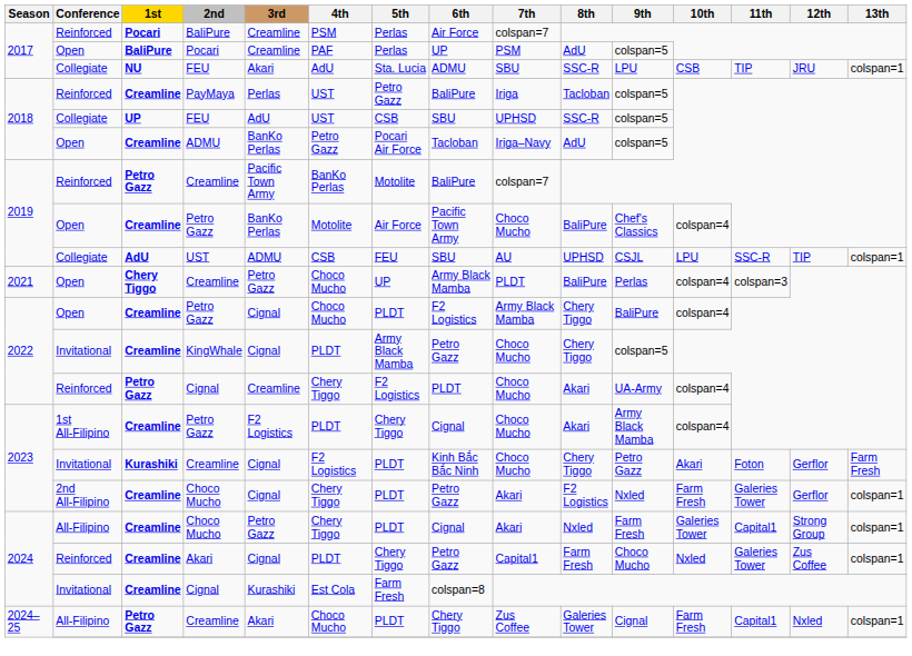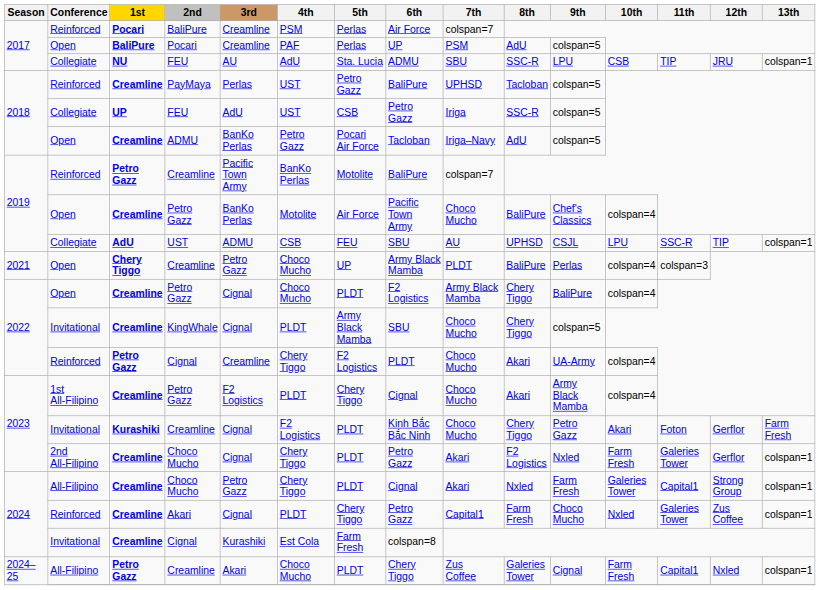2017 / FEU | 3rd: Akari -> AU
PayMaya | 7th: Iriga -> UPHSD
2018 / FEU | 6th: SBU -> Petro Gazz
2018 / FEU | 7th: UPHSD -> Iriga
KingWhale | 6th: Petro Gazz -> SBU
